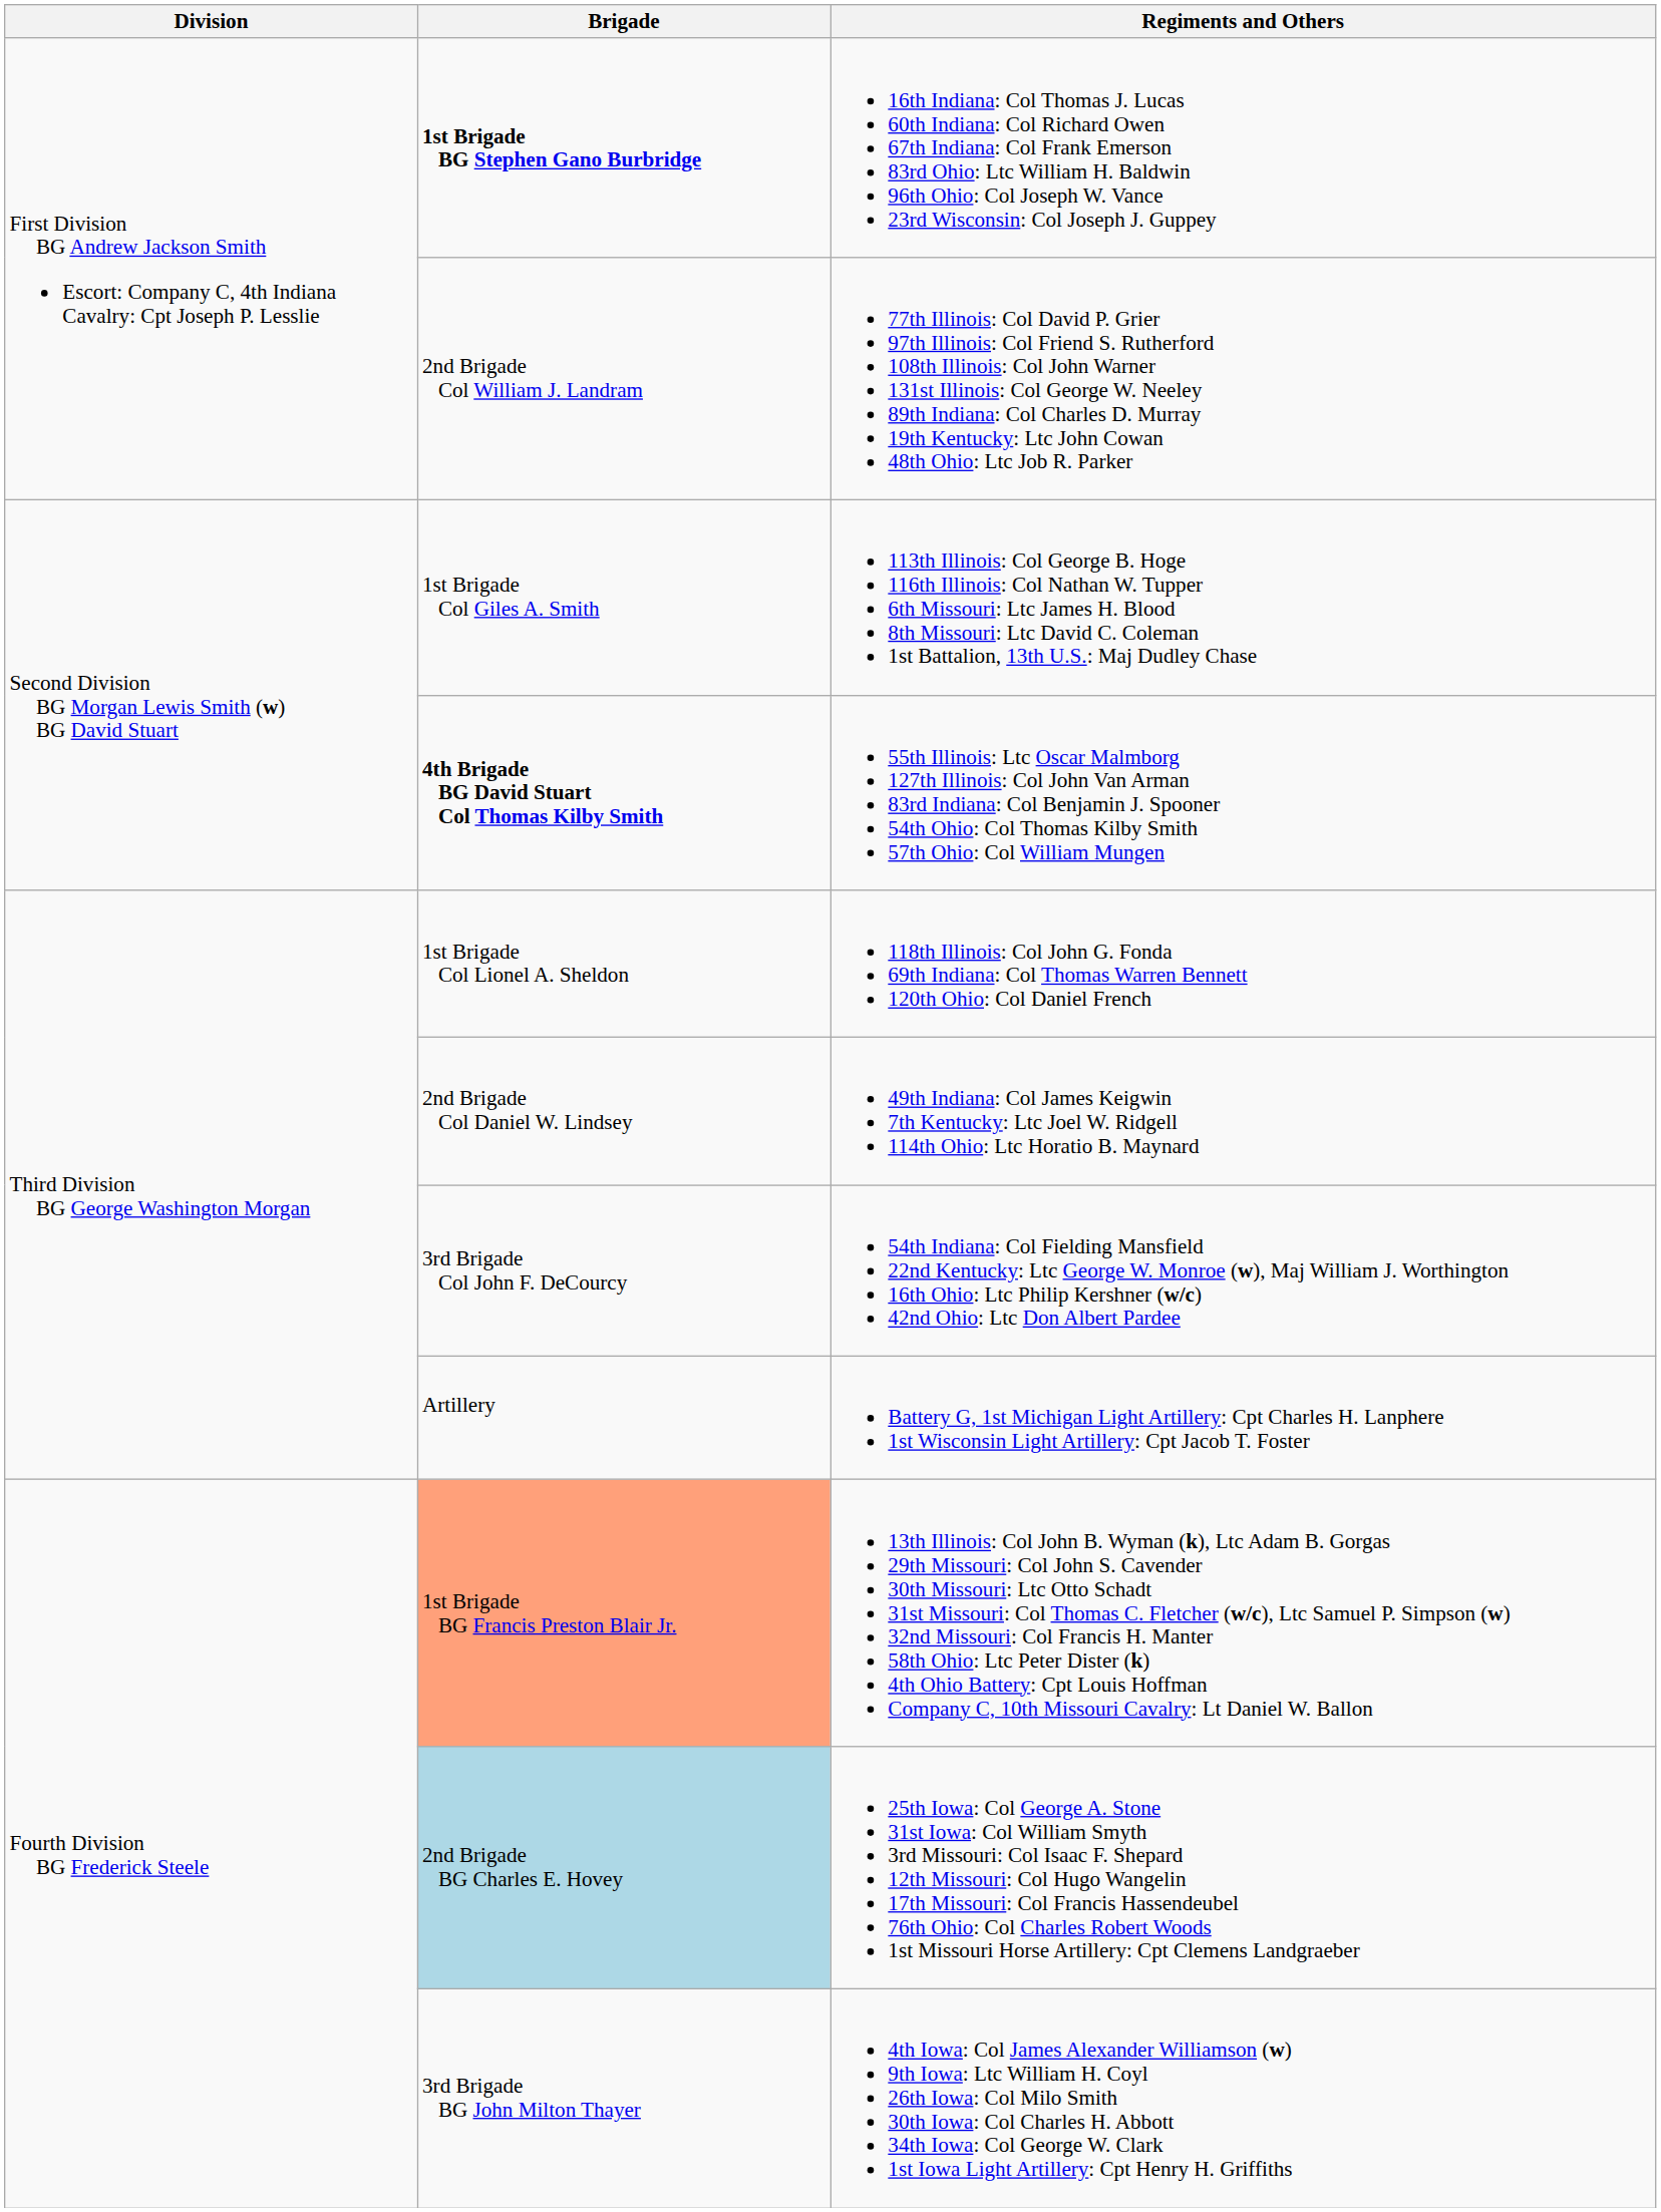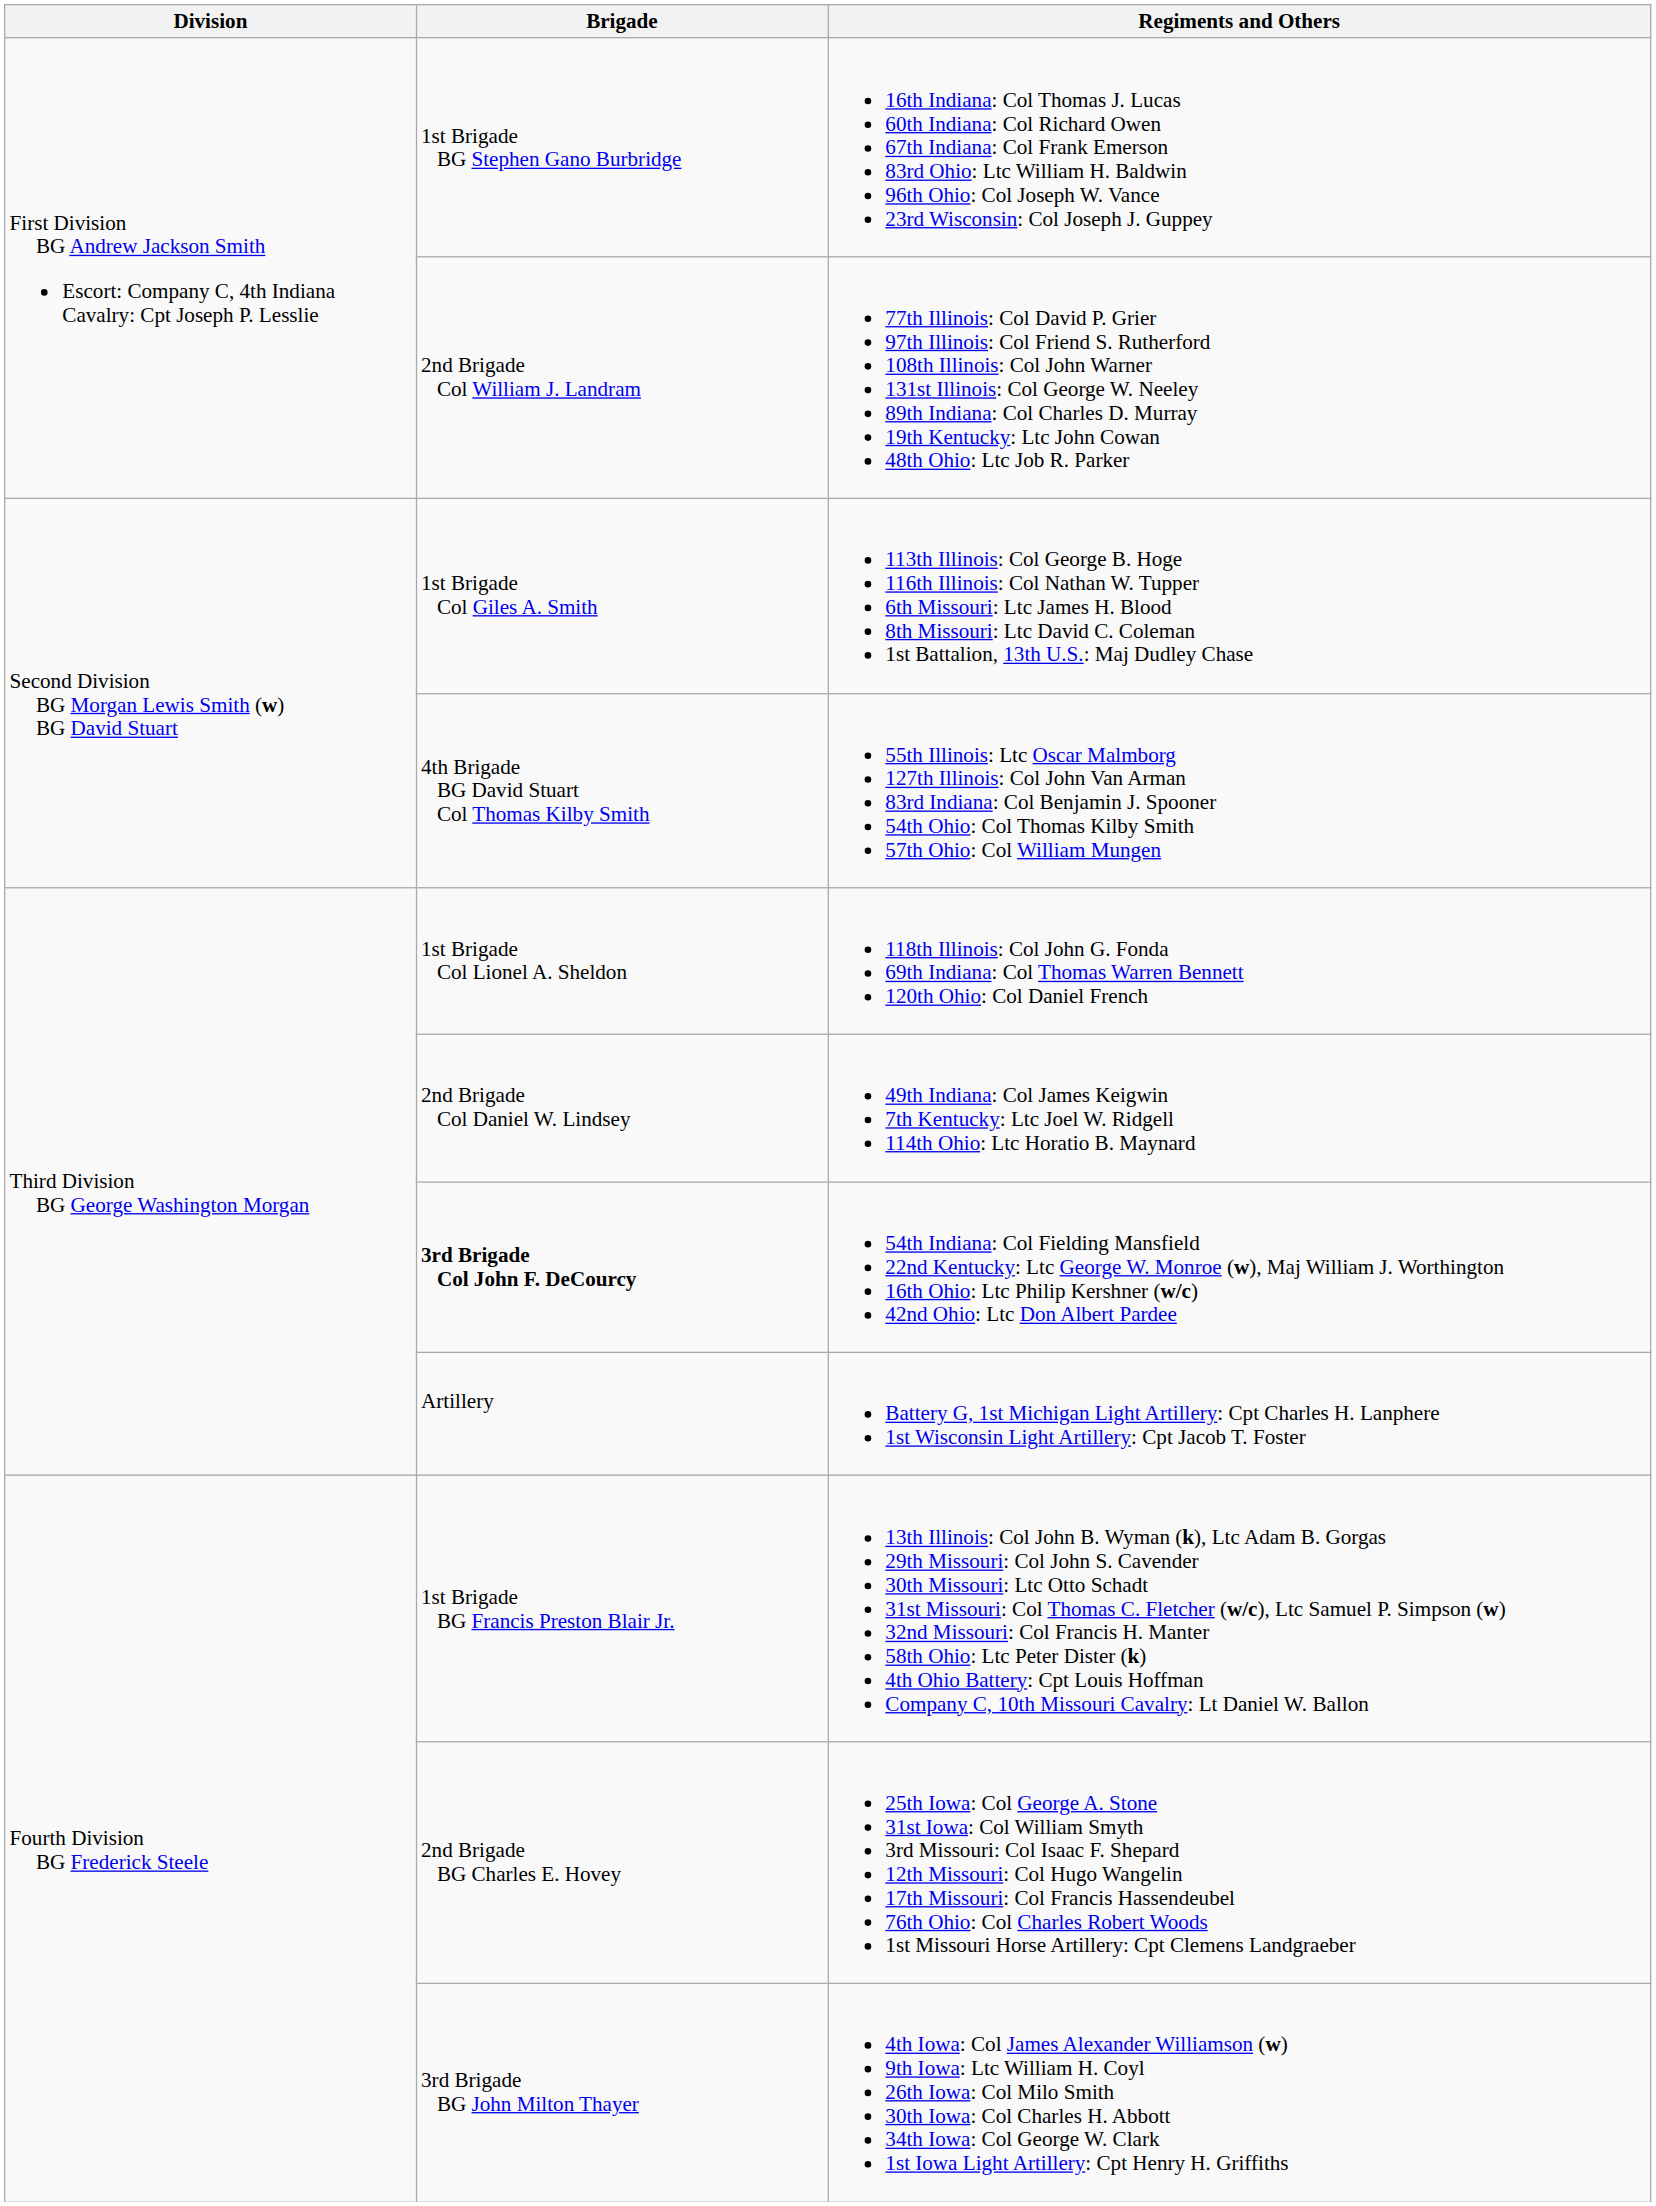1st Brigade BG Stephen Gano Burbridge | Brigade: bold -> normal
4th Brigade BG David Stuart Col Thomas Kilby Smith | Brigade: bold -> normal
3rd Brigade Col John F. DeCourcy | Brigade: normal -> bold
1st Brigade BG Francis Preston Blair Jr. | Brigade: lightsalmon background -> no background
2nd Brigade BG Charles E. Hovey | Brigade: lightblue background -> no background
